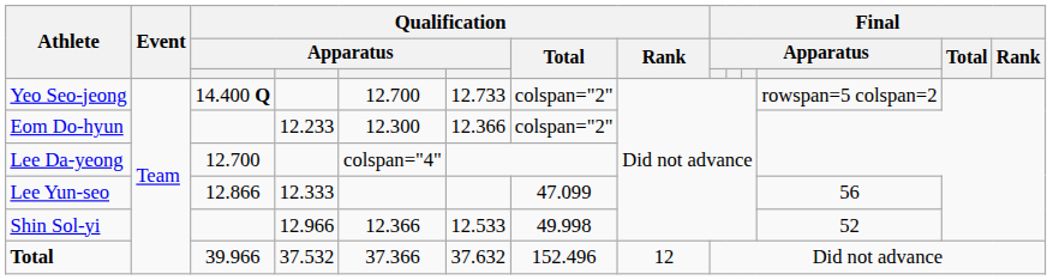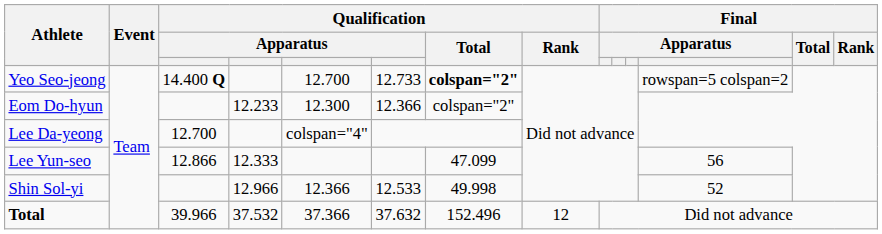Yeo Seo-jeong | Qualification / Total: normal -> bold
